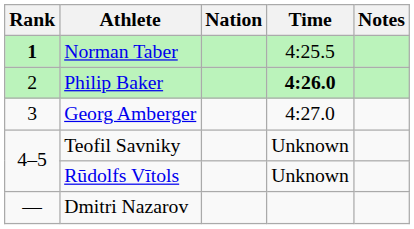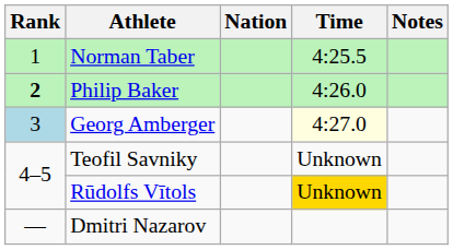Norman Taber | Rank: bold -> normal
Philip Baker | Rank: normal -> bold
Philip Baker | Time: bold -> normal
Georg Amberger | Rank: no background -> lightblue background
Georg Amberger | Time: no background -> lightyellow background
Rūdolfs Vītols | Time: no background -> gold background
